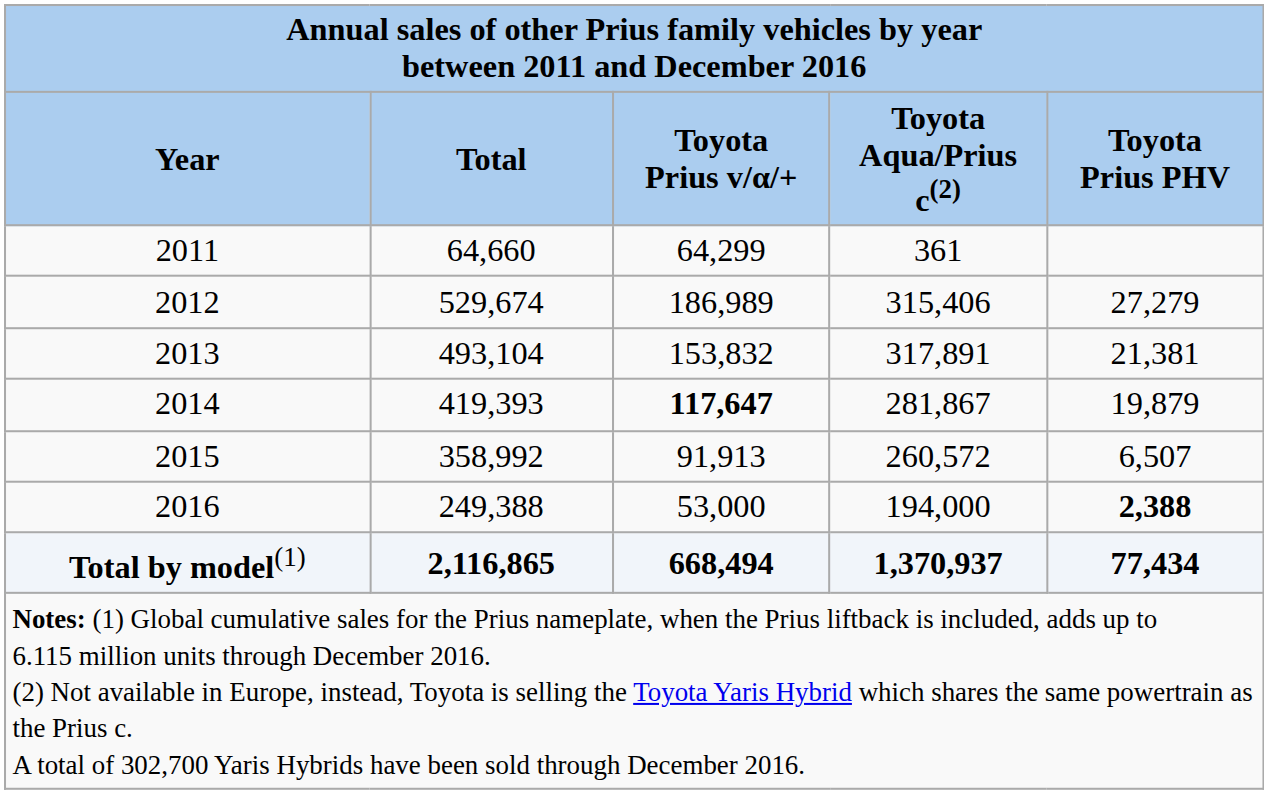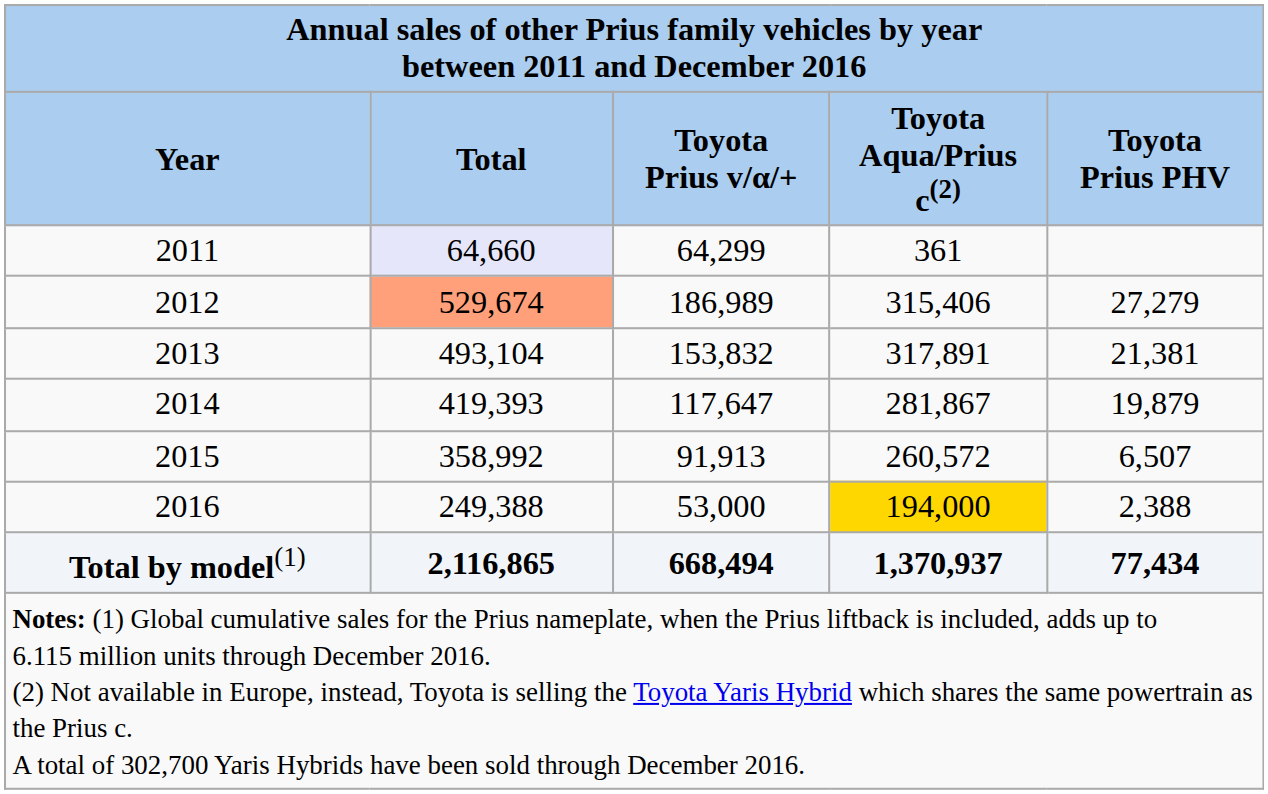2011 | Total: no background -> lavender background
2012 | Total: no background -> lightsalmon background
2014 | Toyota Prius v/α/+: bold -> normal
2016 | Toyota Aqua/Prius c(2): no background -> gold background
2016 | Toyota Prius PHV: bold -> normal
